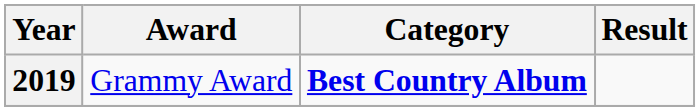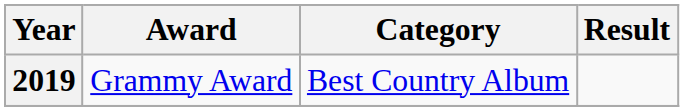2019 | Category: bold -> normal
